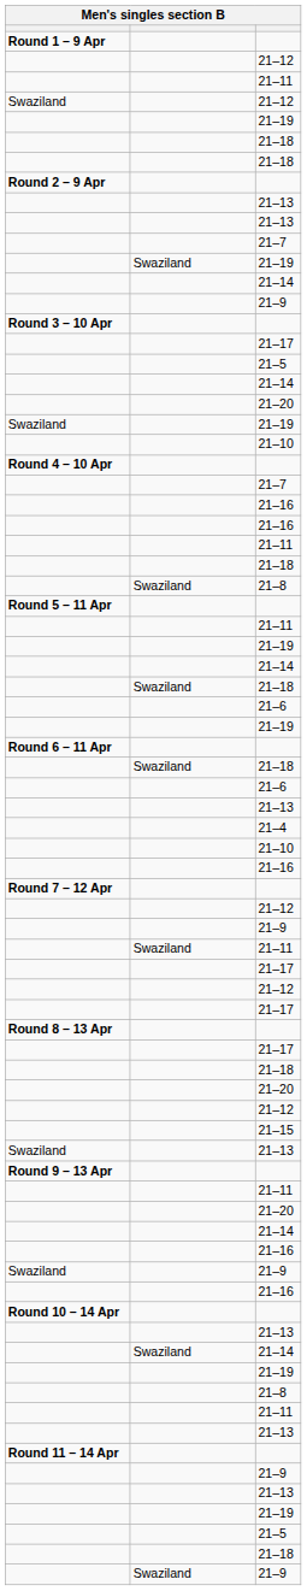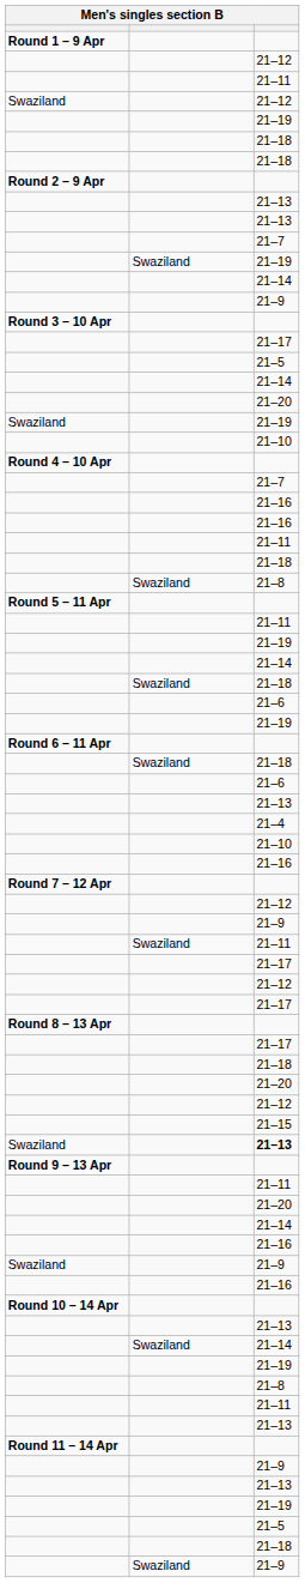Swaziland / 21–13 | column 3: normal -> bold
